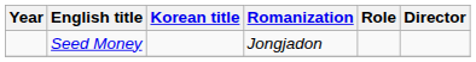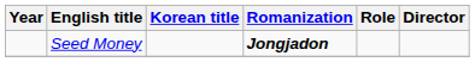Seed Money | Romanization: normal -> bold
